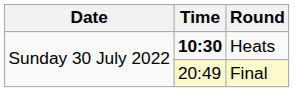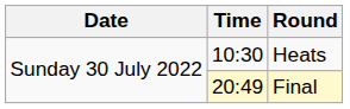Heats | Time: bold -> normal
